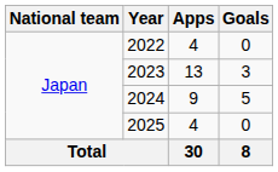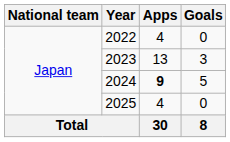2024 | Apps: normal -> bold
